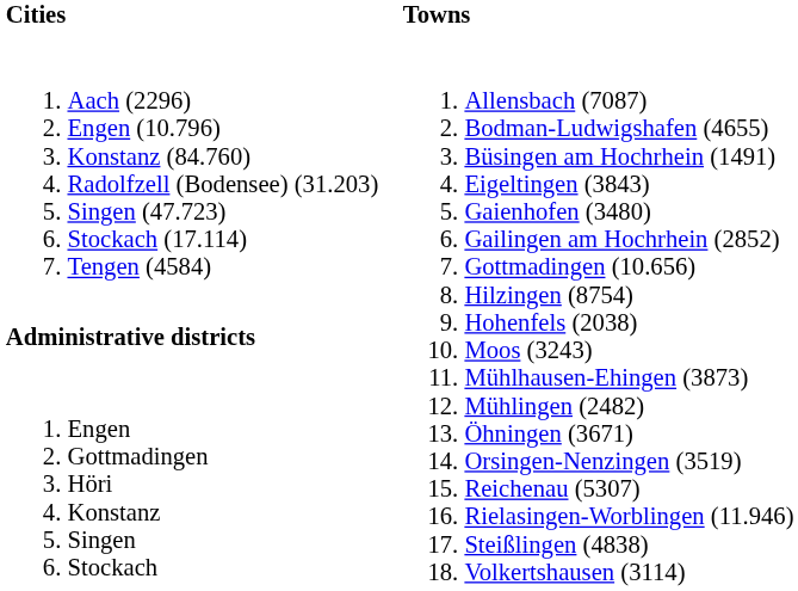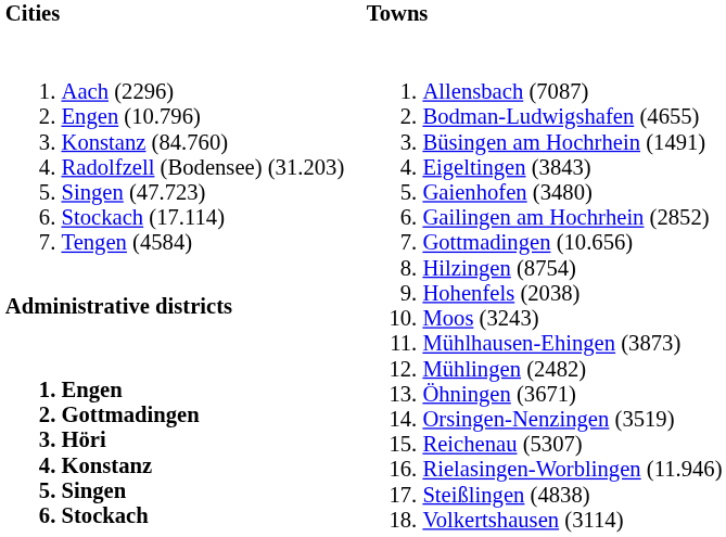Engen Gottmadingen Höri Konstanz Singen Stockach | Cities: normal -> bold
